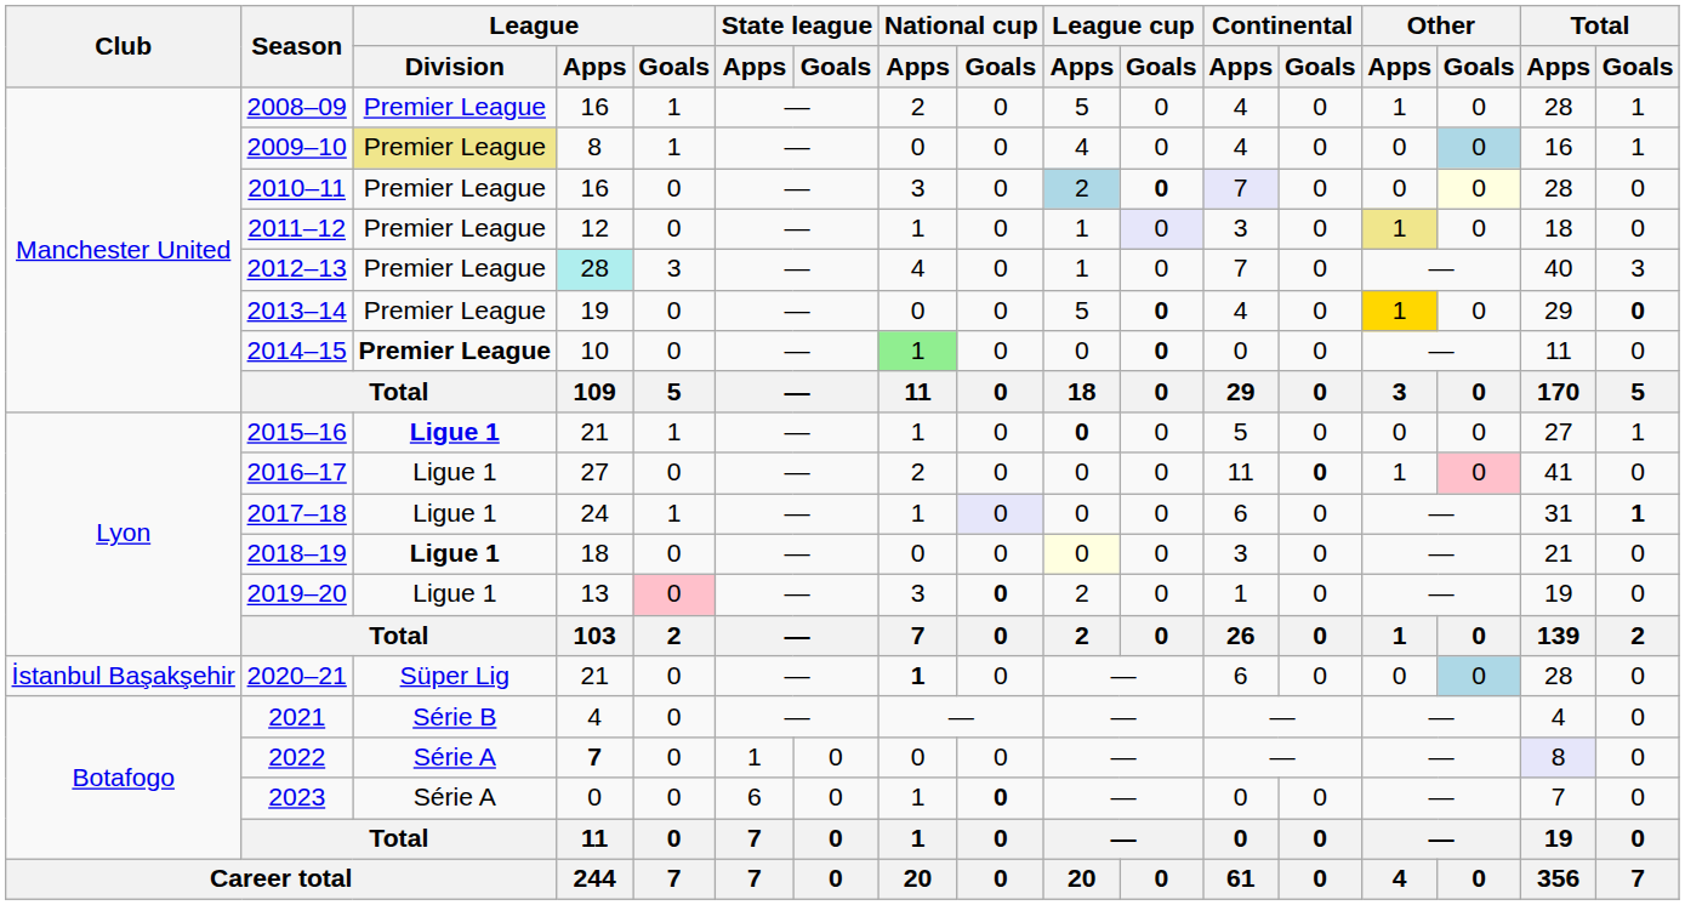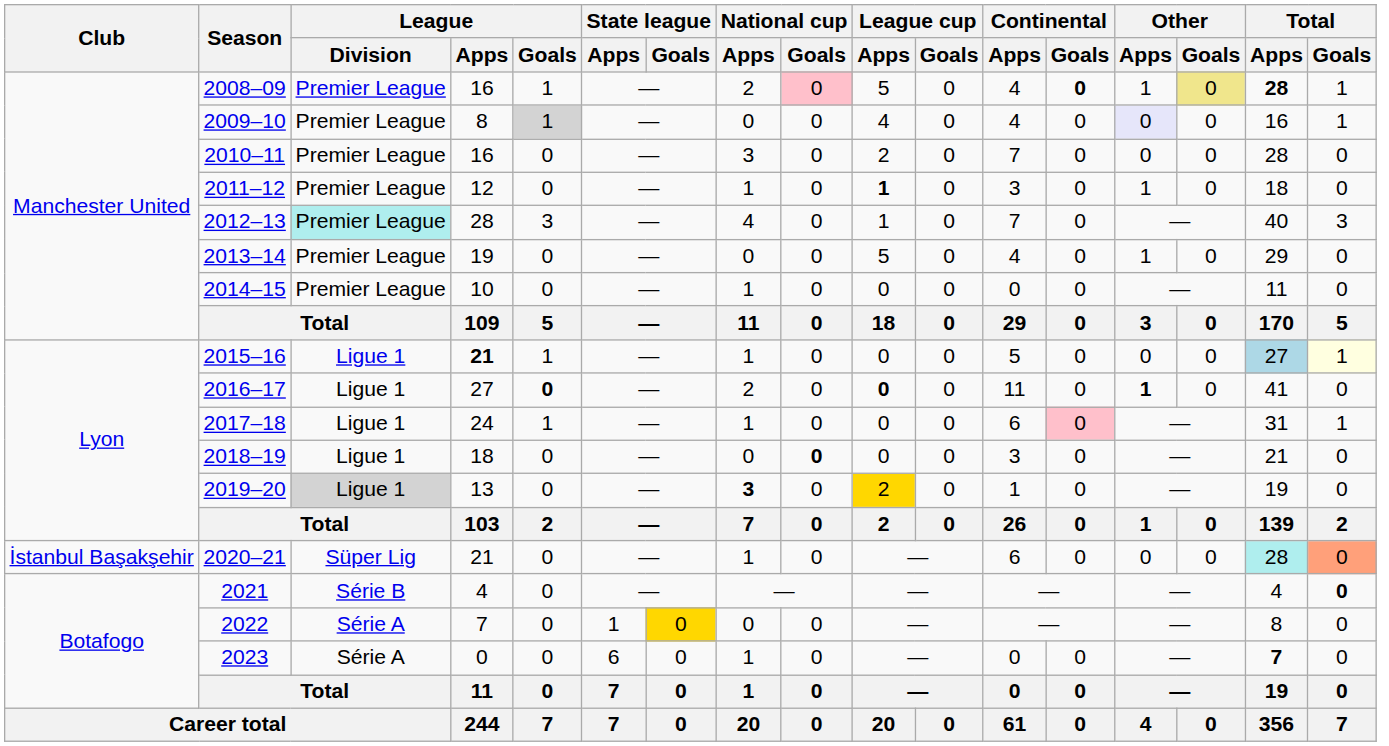2008–09 | National cup / Goals: no background -> pink background
2008–09 | Continental / Goals: normal -> bold
2008–09 | Other / Goals: no background -> khaki background
2008–09 | Total / Apps: normal -> bold
2009–10 | League / Division: khaki background -> no background
2009–10 | League / Goals: no background -> lightgrey background
2009–10 | Other / Apps: no background -> lavender background
2009–10 | Other / Goals: lightblue background -> no background
2010–11 | League cup / Apps: lightblue background -> no background
2010–11 | League cup / Goals: bold -> normal
2010–11 | Continental / Apps: lavender background -> no background
2010–11 | Other / Goals: lightyellow background -> no background
2011–12 | League cup / Apps: normal -> bold
2011–12 | League cup / Goals: lavender background -> no background
2011–12 | Other / Apps: khaki background -> no background
2012–13 | League / Division: no background -> paleturquoise background
2012–13 | League / Apps: paleturquoise background -> no background
2013–14 | League cup / Goals: bold -> normal
2013–14 | Other / Apps: gold background -> no background
2013–14 | Total / Goals: bold -> normal
2014–15 | League / Division: bold -> normal
2014–15 | National cup / Apps: lightgreen background -> no background
2014–15 | League cup / Goals: bold -> normal
2015–16 | League / Division: bold -> normal
2015–16 | League / Apps: normal -> bold
2015–16 | League cup / Apps: bold -> normal
2015–16 | Total / Apps: no background -> lightblue background
2015–16 | Total / Goals: no background -> lightyellow background
2016–17 | League / Goals: normal -> bold
2016–17 | League cup / Apps: normal -> bold
2016–17 | Continental / Goals: bold -> normal
2016–17 | Other / Apps: normal -> bold
2016–17 | Other / Goals: pink background -> no background
2017–18 | National cup / Goals: lavender background -> no background
2017–18 | Continental / Goals: no background -> pink background
2017–18 | Total / Goals: bold -> normal
2018–19 | League / Division: bold -> normal
2018–19 | National cup / Goals: normal -> bold
2018–19 | League cup / Apps: lightyellow background -> no background
2019–20 | League / Division: no background -> lightgrey background
2019–20 | League / Goals: pink background -> no background
2019–20 | National cup / Apps: normal -> bold
2019–20 | National cup / Goals: bold -> normal
2019–20 | League cup / Apps: no background -> gold background
2020–21 | National cup / Apps: bold -> normal
2020–21 | Other / Goals: lightblue background -> no background
2020–21 | Total / Apps: no background -> paleturquoise background
2020–21 | Total / Goals: no background -> lightsalmon background
2021 | Total / Goals: normal -> bold
2022 | League / Apps: bold -> normal
2022 | State league / Goals: no background -> gold background
2022 | Total / Apps: lavender background -> no background
2023 | National cup / Goals: bold -> normal
2023 | Total / Apps: normal -> bold
